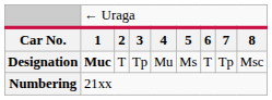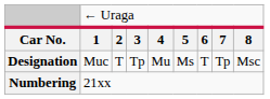Designation | column 2: bold -> normal
